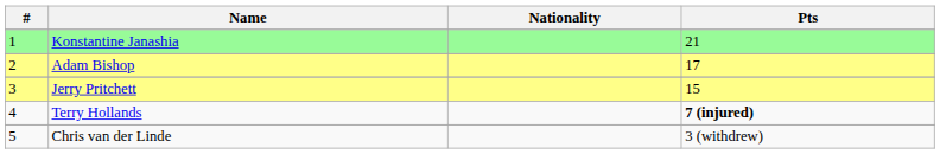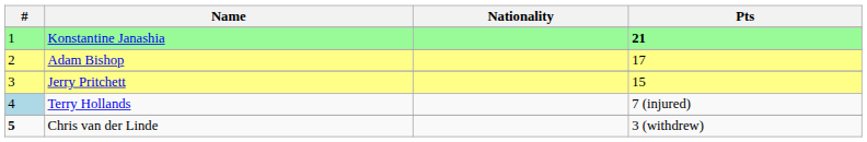Konstantine Janashia | Pts: normal -> bold
Terry Hollands | #: no background -> lightblue background
Terry Hollands | Pts: bold -> normal
Chris van der Linde | #: normal -> bold
